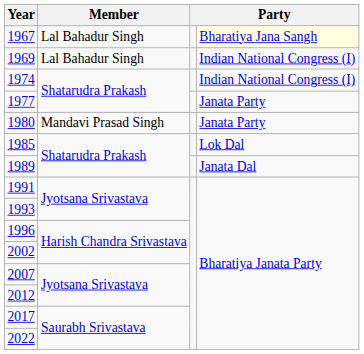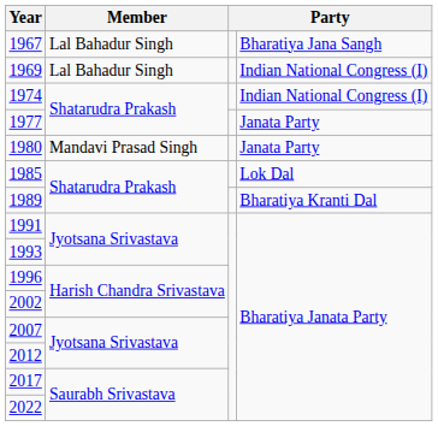1967 | column 4: lightyellow background -> no background
1989 | column 4: Janata Dal -> Bharatiya Kranti Dal
